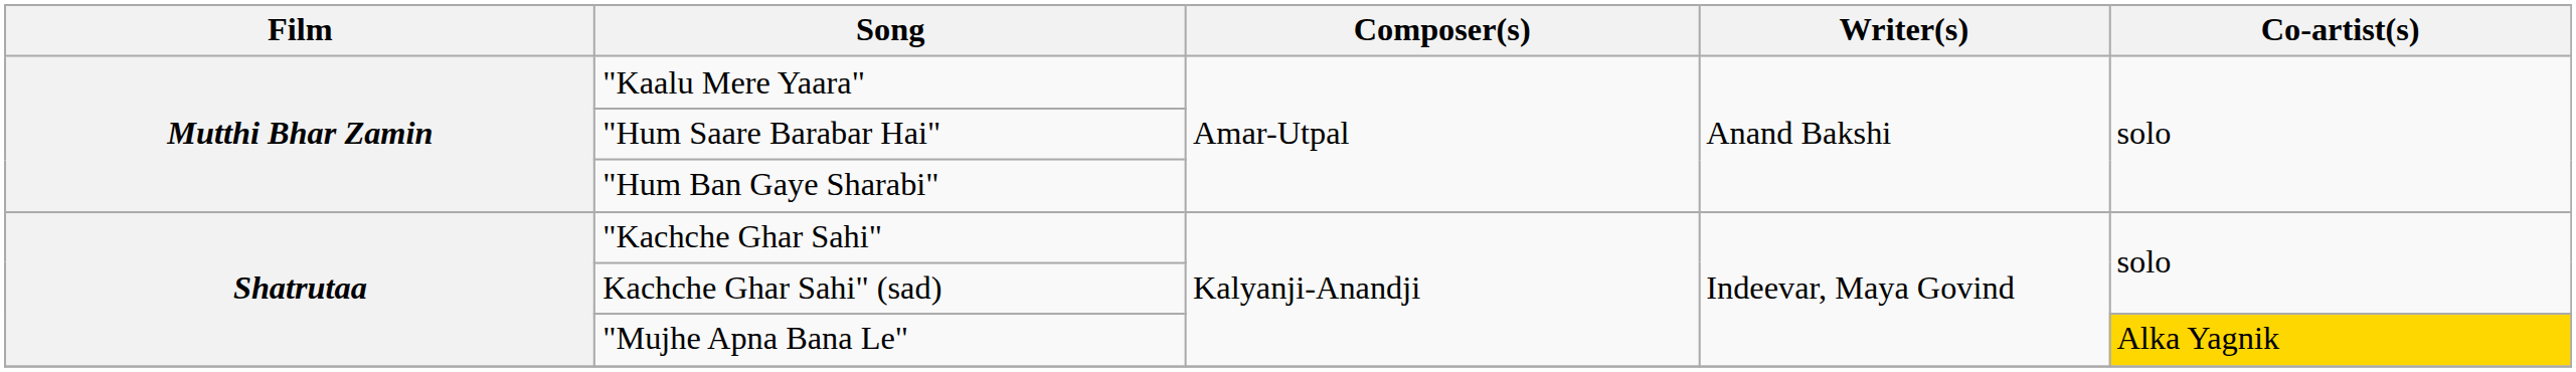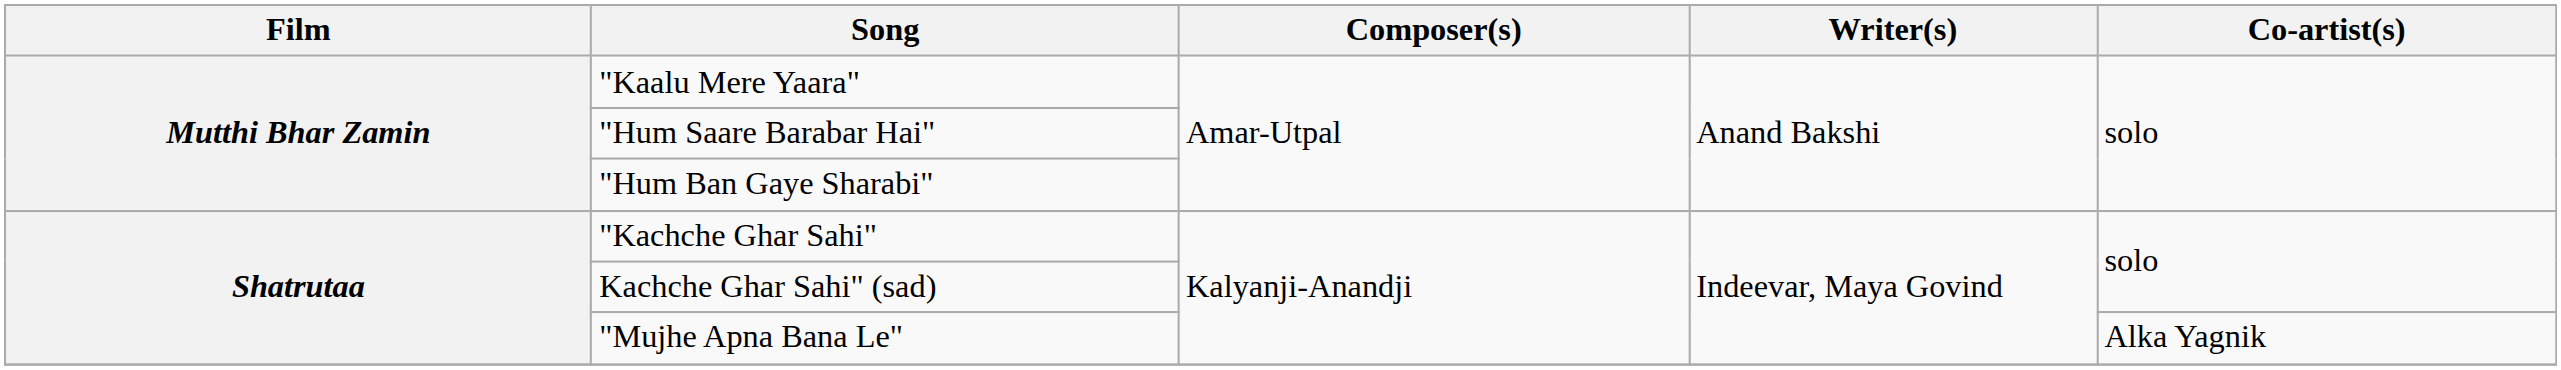"Mujhe Apna Bana Le" | Co-artist(s): gold background -> no background
